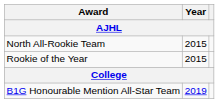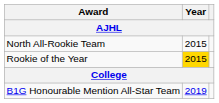Rookie of the Year | Year: no background -> gold background
